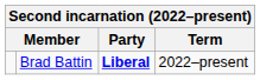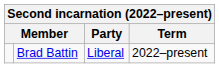Brad Battin | Party: bold -> normal
